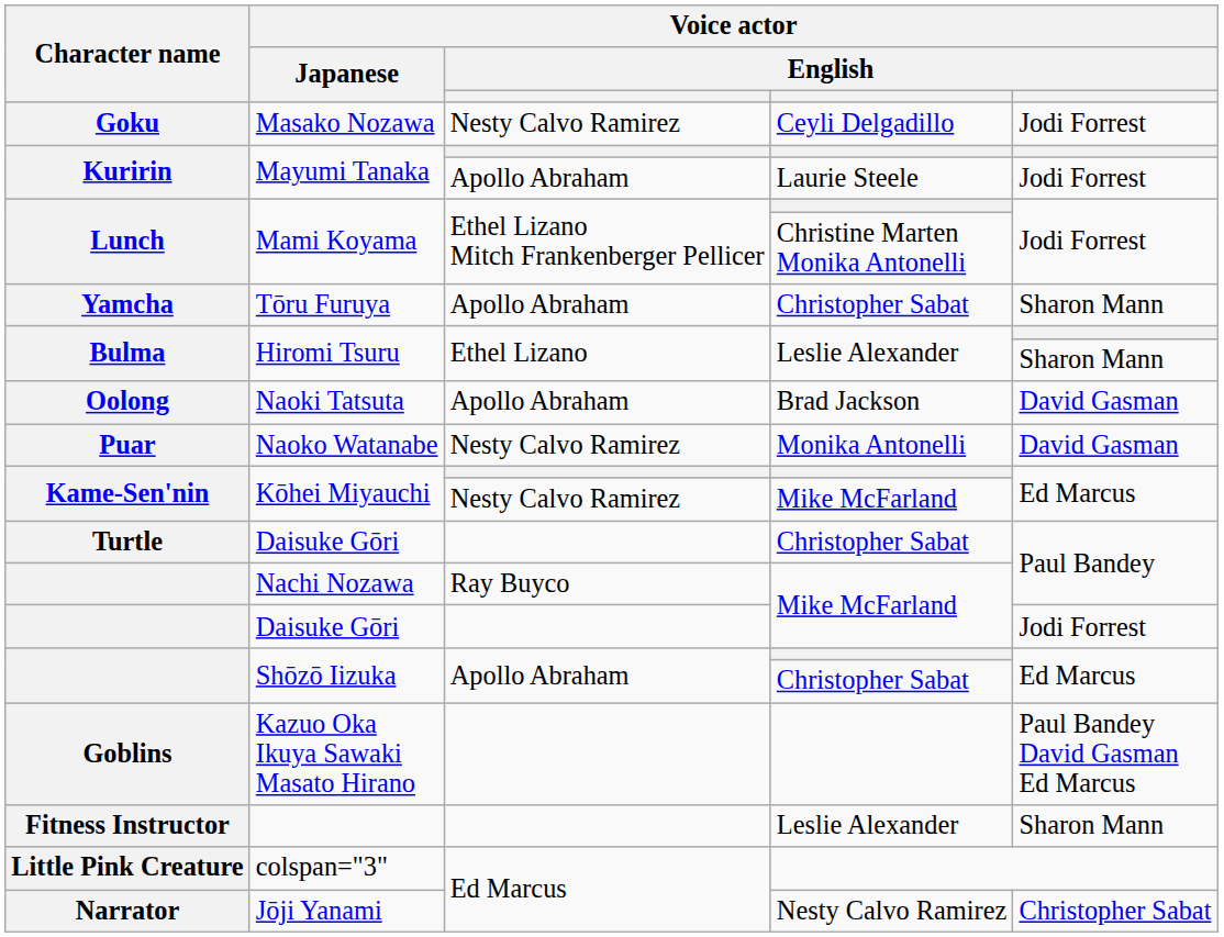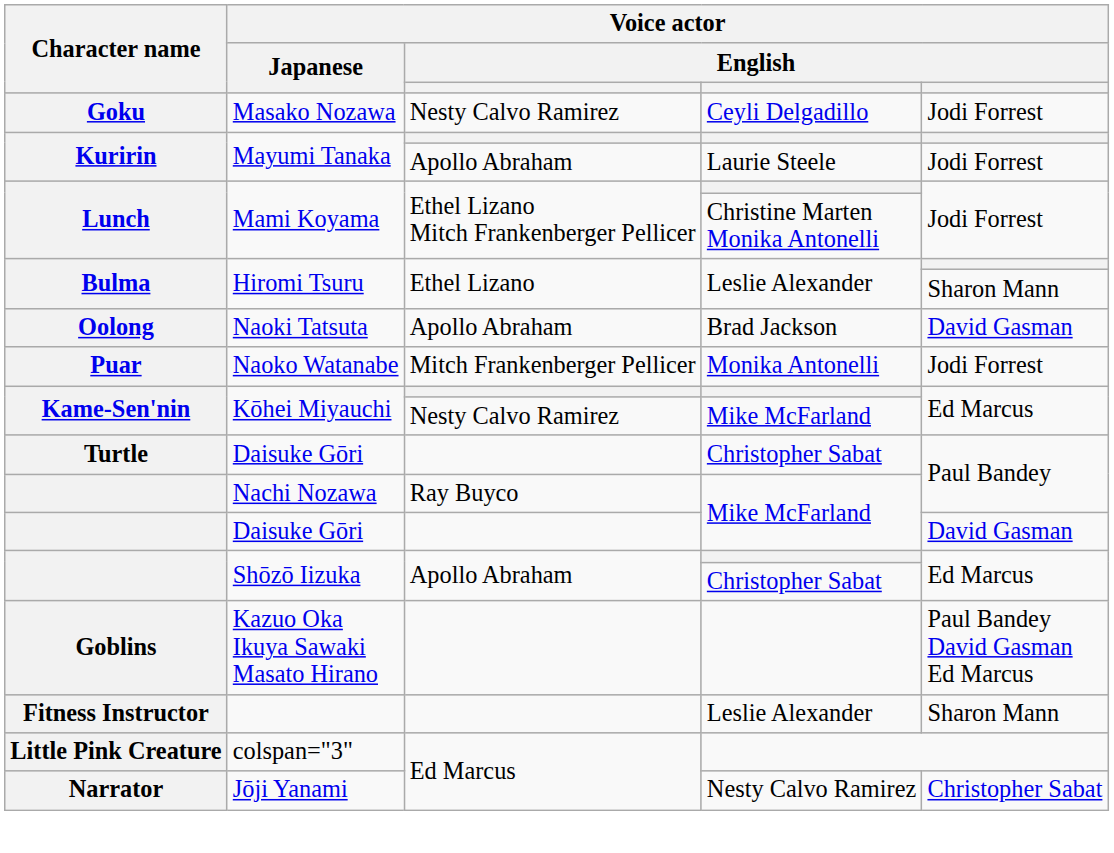- row: Yamcha | Tōru Furuya | Apollo Abraham | Christopher Sabat | Sharon Mann
Naoko Watanabe | column 3: Nesty Calvo Ramirez -> Mitch Frankenberger Pellicer
Naoko Watanabe | column 5: David Gasman -> Jodi Forrest
Daisuke Gōri / Mike McFarland | column 5: Jodi Forrest -> David Gasman
